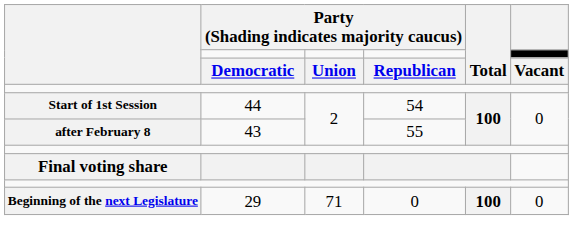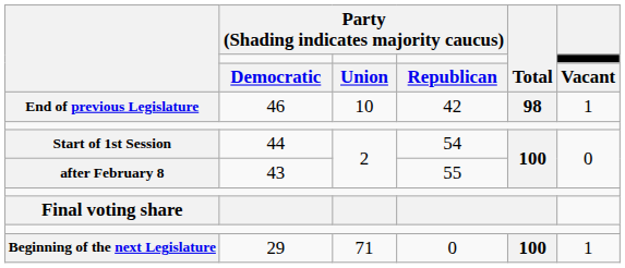+ row: End of previous Legislature | 46 | 10 | 42 | 98 | 1
Beginning of the next Legislature | column 6: 0 -> 1
